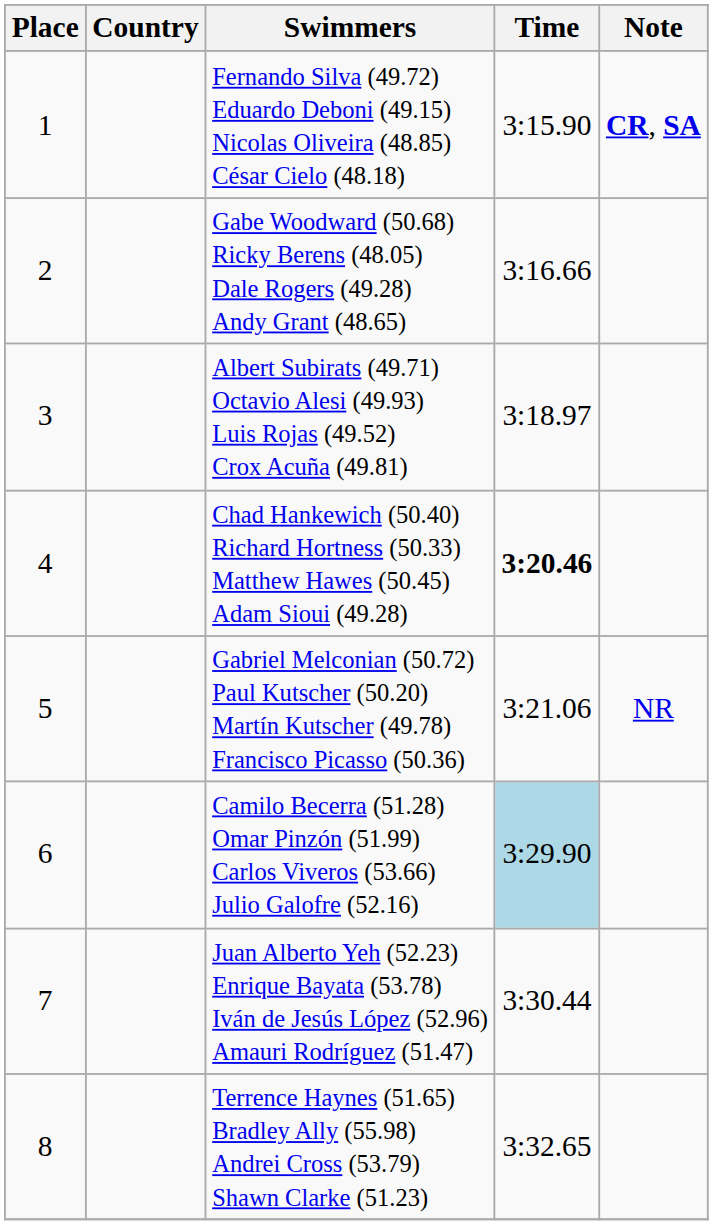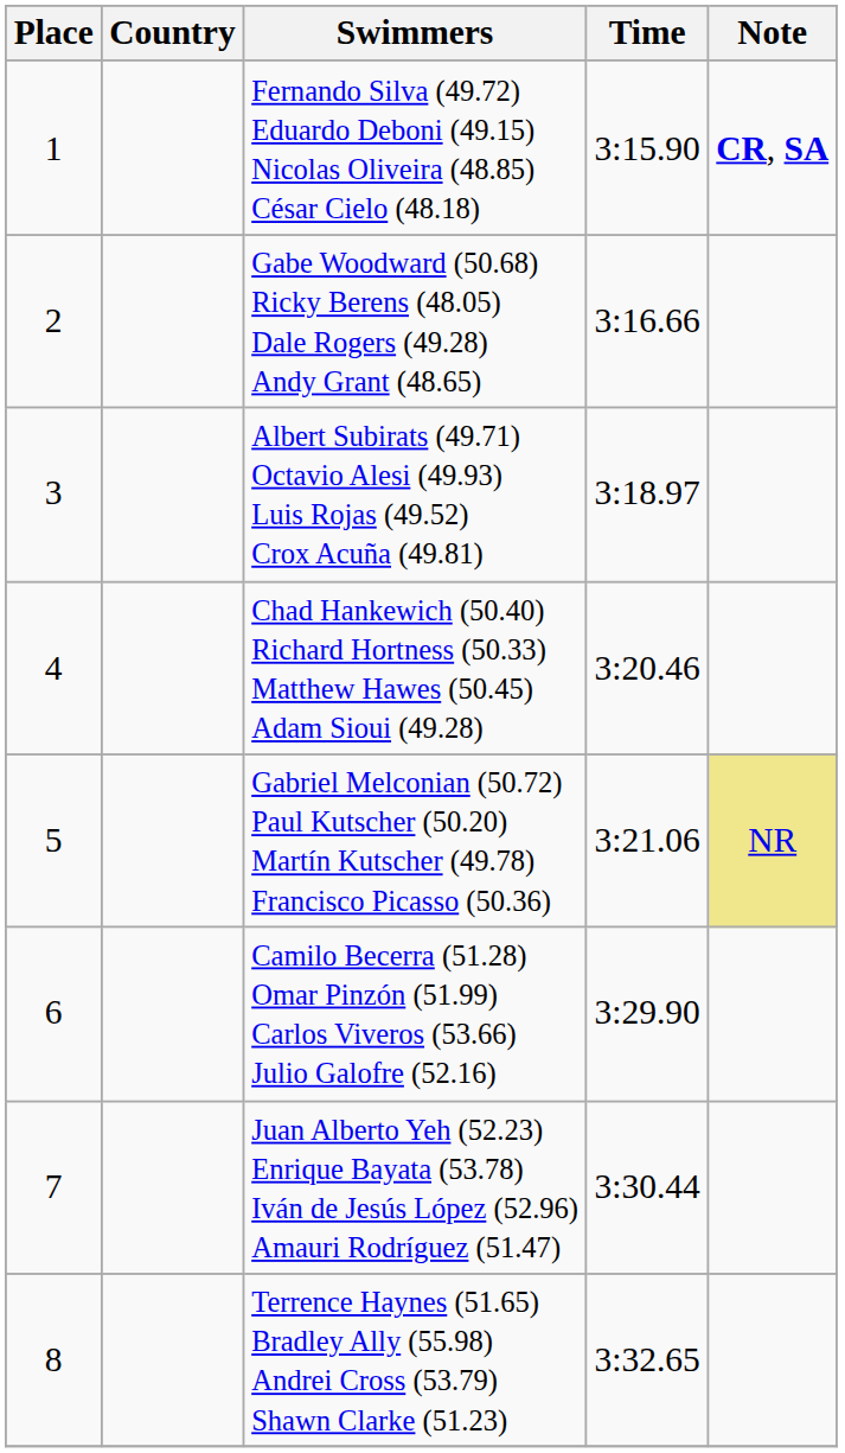row 5 | Time: bold -> normal
row 6 | Note: no background -> khaki background
row 7 | Time: lightblue background -> no background
